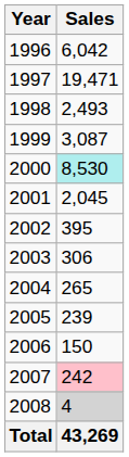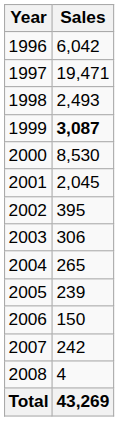1999 | Sales: normal -> bold
2000 | Sales: paleturquoise background -> no background
2007 | Sales: pink background -> no background
2008 | Sales: lightgrey background -> no background
